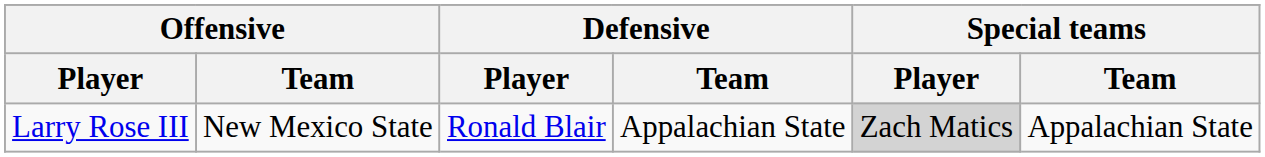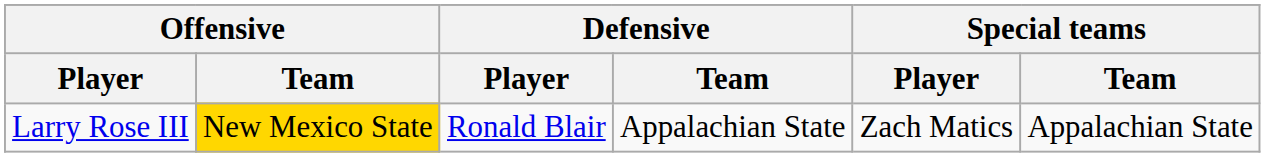Larry Rose III | Offensive / Team: no background -> gold background
Larry Rose III | Special teams / Player: lightgrey background -> no background
